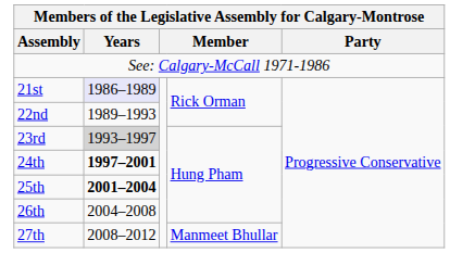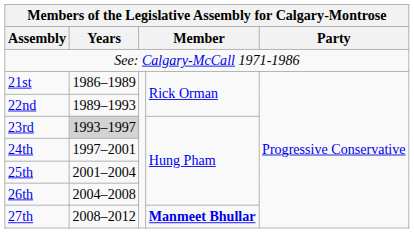21st | Years: lavender background -> no background
24th | Years: bold -> normal
25th | Years: bold -> normal
27th | column 4: normal -> bold
